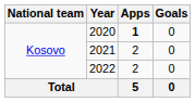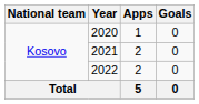2020 | Apps: bold -> normal
